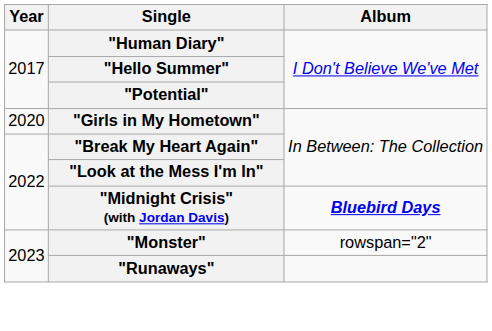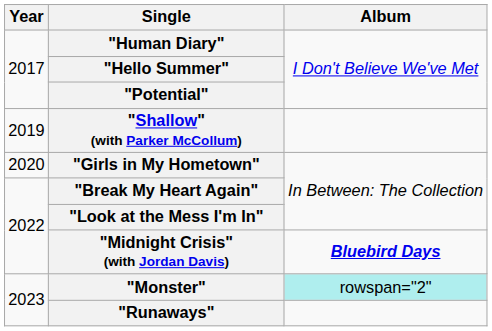+ row: 2019 | "Shallow" (with Parker McCollum)
"Monster" | Album: no background -> paleturquoise background
